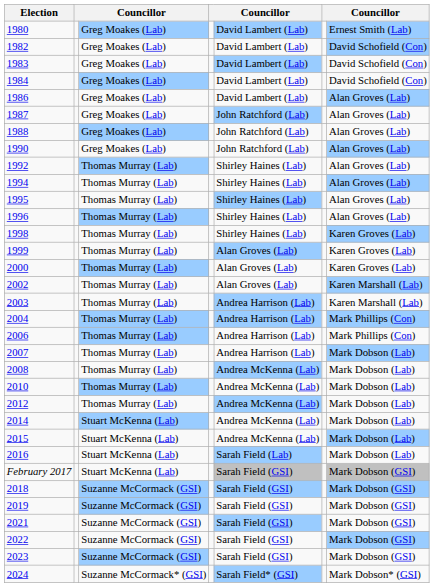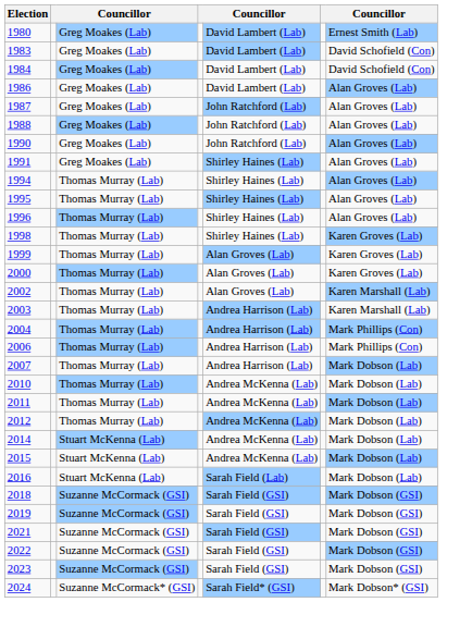- row: 1982 | Greg Moakes (Lab) | David Lambert (Lab) | David Schofield (Con)
+ row: 1991 | Greg Moakes (Lab) | Shirley Haines (Lab) | Alan Groves (Lab)
- row: 1992 | Thomas Murray (Lab) | Shirley Haines (Lab) | Alan Groves (Lab)
- row: 2008 | Thomas Murray (Lab) | Andrea McKenna (Lab) | Mark Dobson (Lab)
+ row: 2011 | Thomas Murray (Lab) | Andrea McKenna (Lab) | Mark Dobson (Lab)
- row: February 2017 | Stuart McKenna (Lab) | Sarah Field (GSI) | Mark Dobson (GSI)
